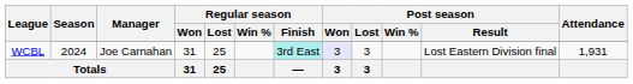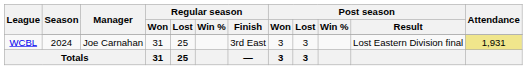Joe Carnahan | Regular season / Finish: paleturquoise background -> no background
Joe Carnahan | Post season / Won: lavender background -> no background
Joe Carnahan | Attendance: no background -> khaki background
